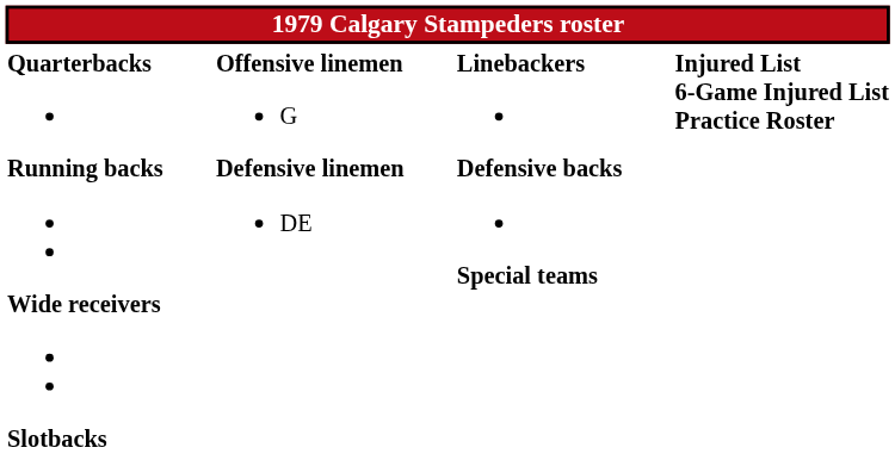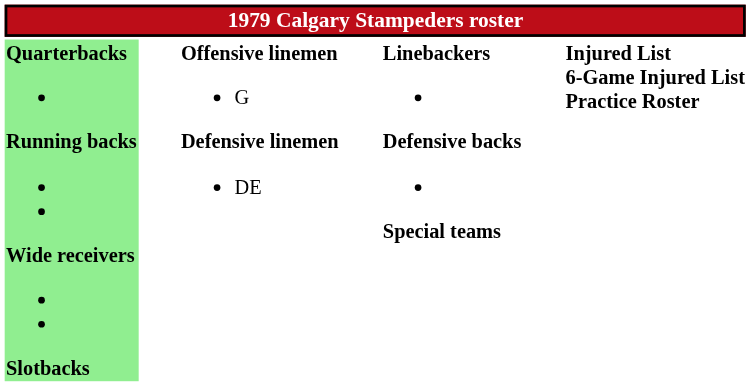Quarterbacks Running backs Wide receivers Slotbacks | column 1: no background -> lightgreen background
